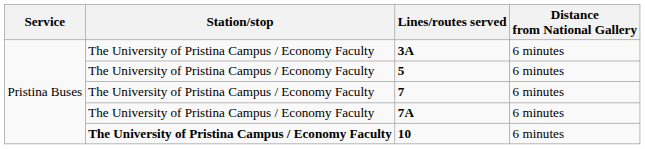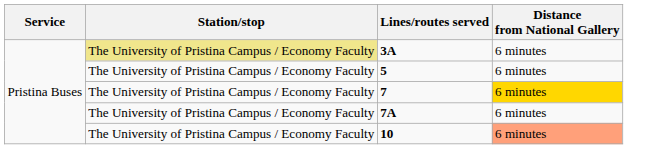3A | Station/stop: no background -> khaki background
7 | Distance from National Gallery: no background -> gold background
10 | Station/stop: bold -> normal
10 | Distance from National Gallery: no background -> lightsalmon background
